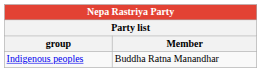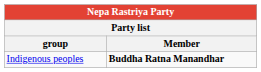Indigenous peoples | Member: normal -> bold
